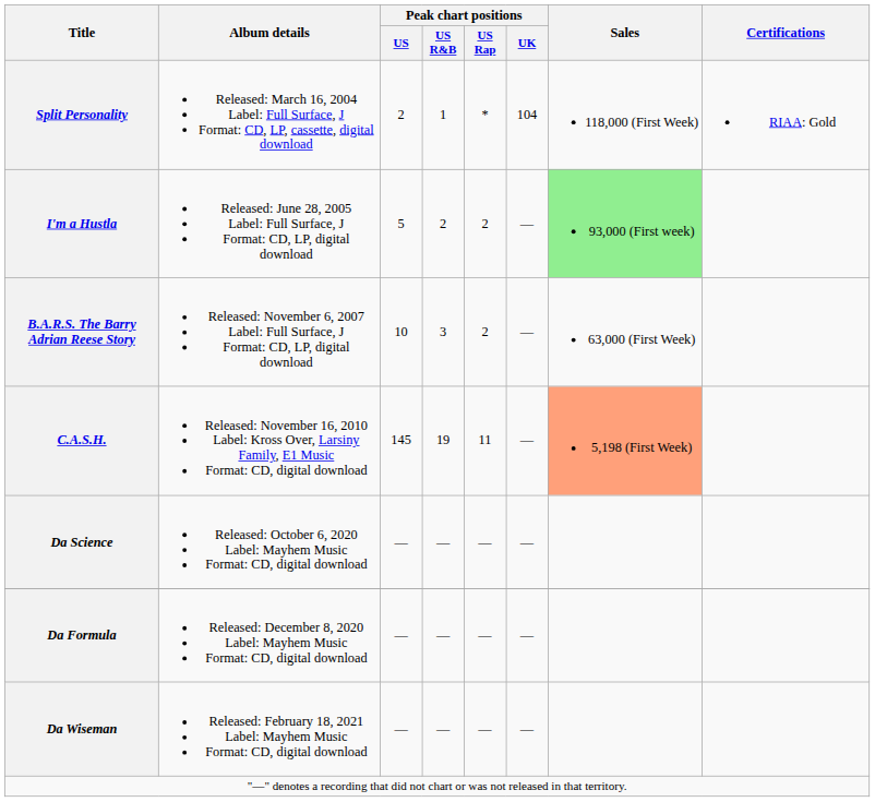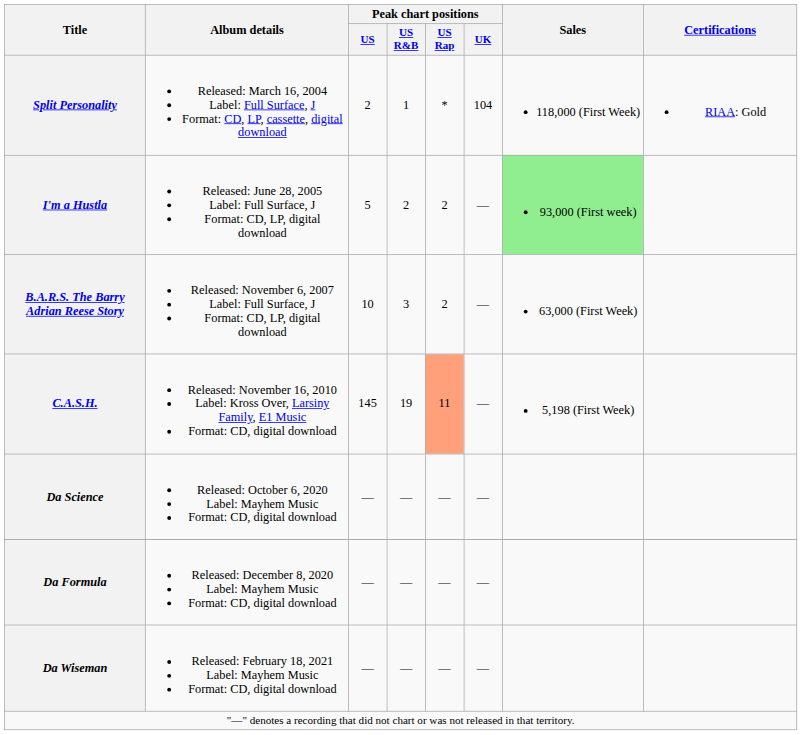C.A.S.H. | Peak chart positions / US Rap: no background -> lightsalmon background
C.A.S.H. | Sales: lightsalmon background -> no background
